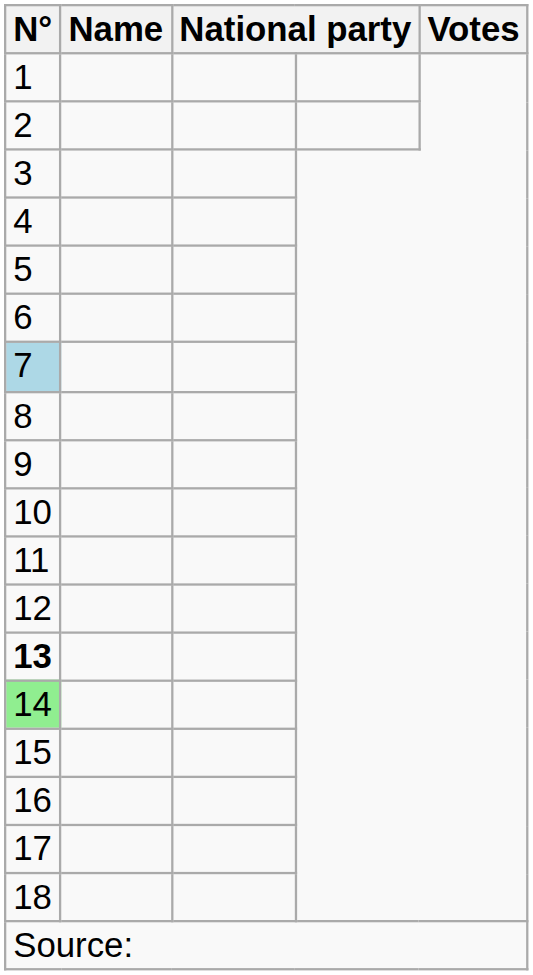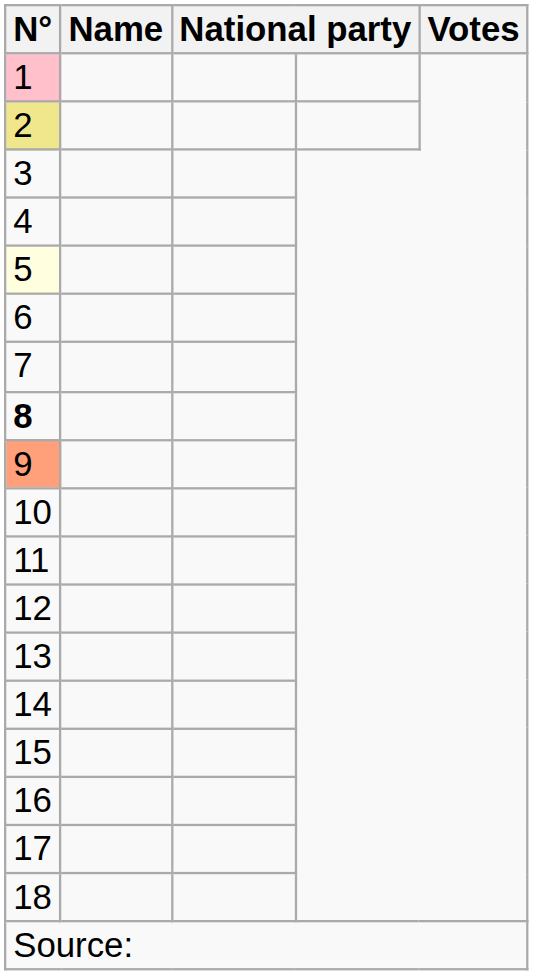1 | N°: no background -> pink background
2 | N°: no background -> khaki background
5 | N°: no background -> lightyellow background
7 | N°: lightblue background -> no background
8 | N°: normal -> bold
9 | N°: no background -> lightsalmon background
13 | N°: bold -> normal
14 | N°: lightgreen background -> no background
